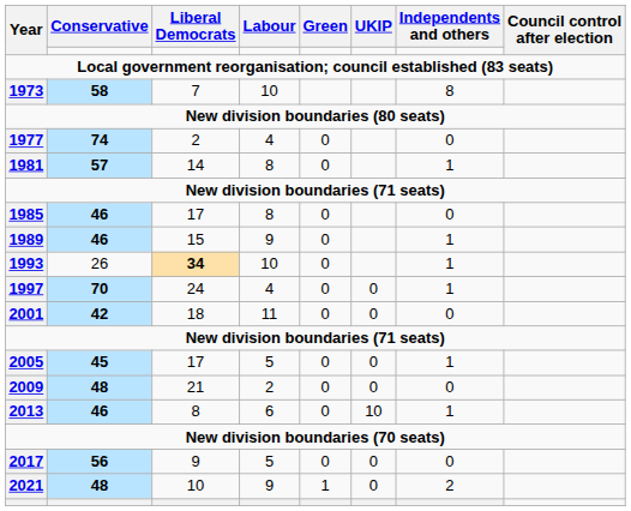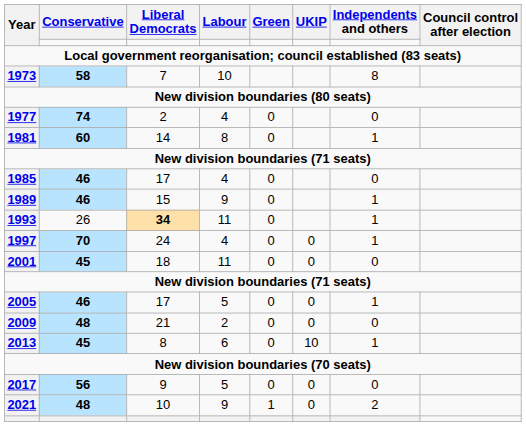1981 | Conservative: 57 -> 60
1985 | Labour: 8 -> 4
1993 | Labour: 10 -> 11
2001 | Conservative: 42 -> 45
2005 | Conservative: 45 -> 46
2013 | Conservative: 46 -> 45
